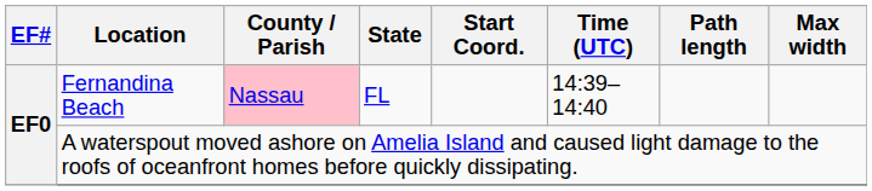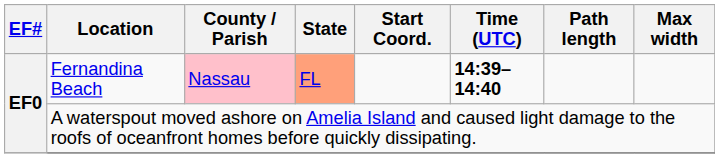Fernandina Beach | State: no background -> lightsalmon background
Fernandina Beach | Time (UTC): normal -> bold
